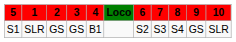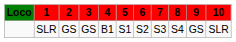columns swapped: Loco <-> 5
